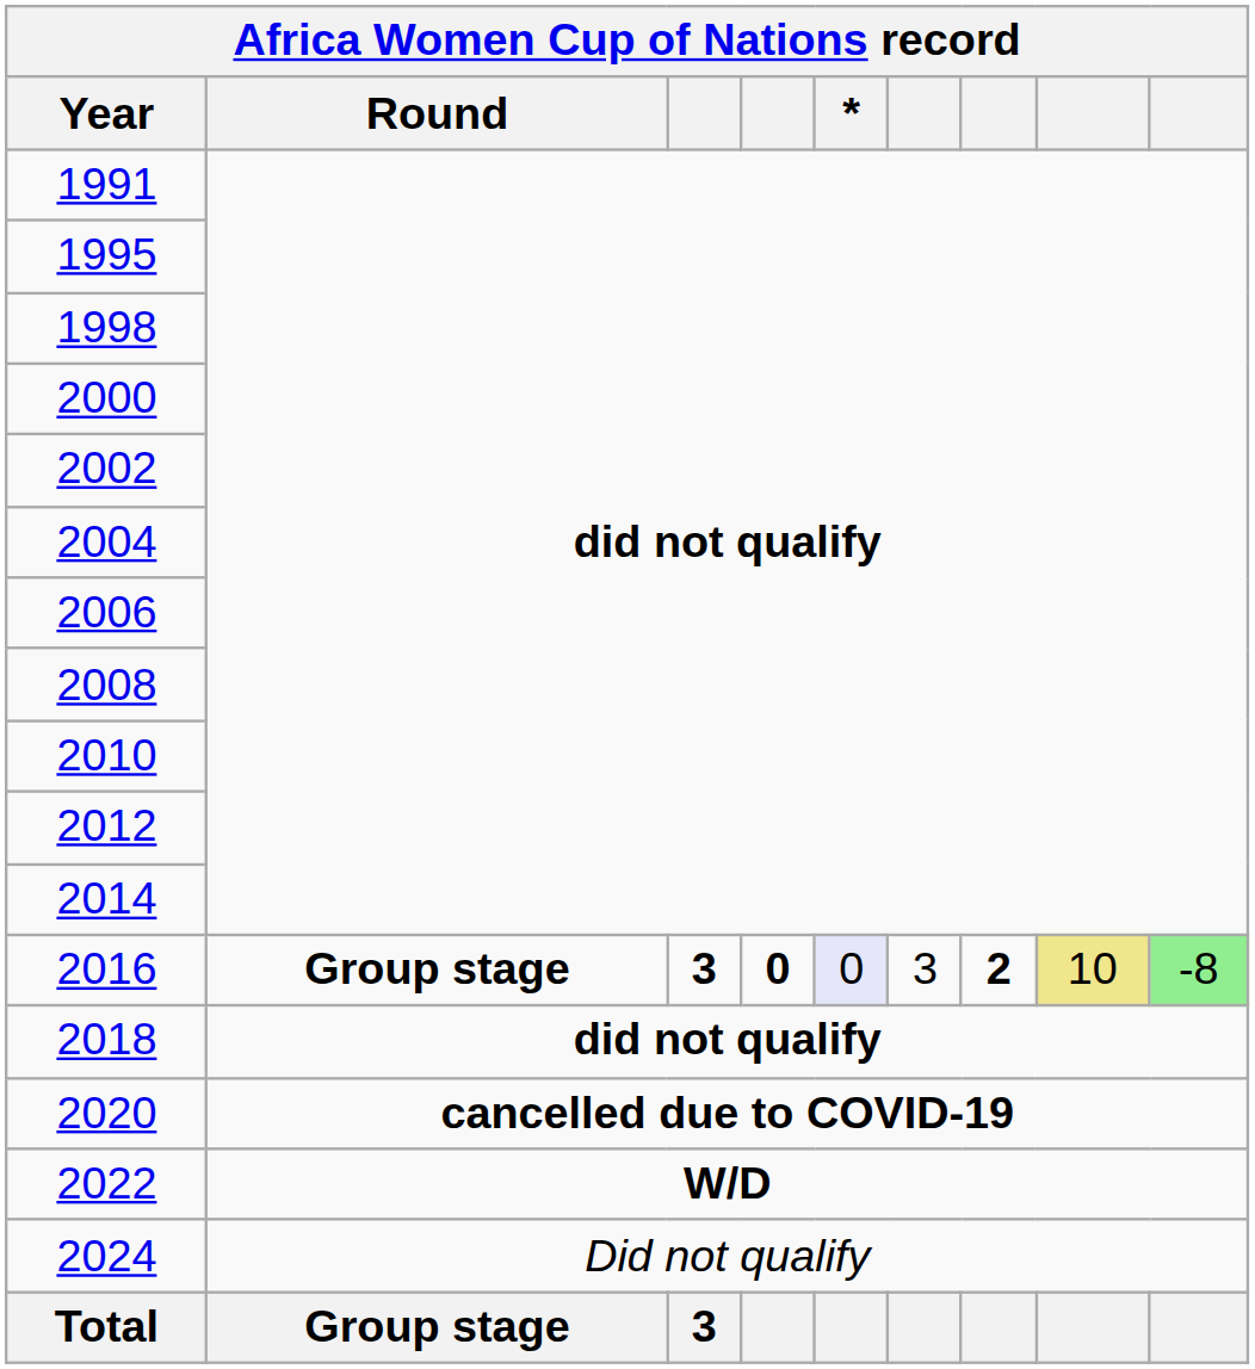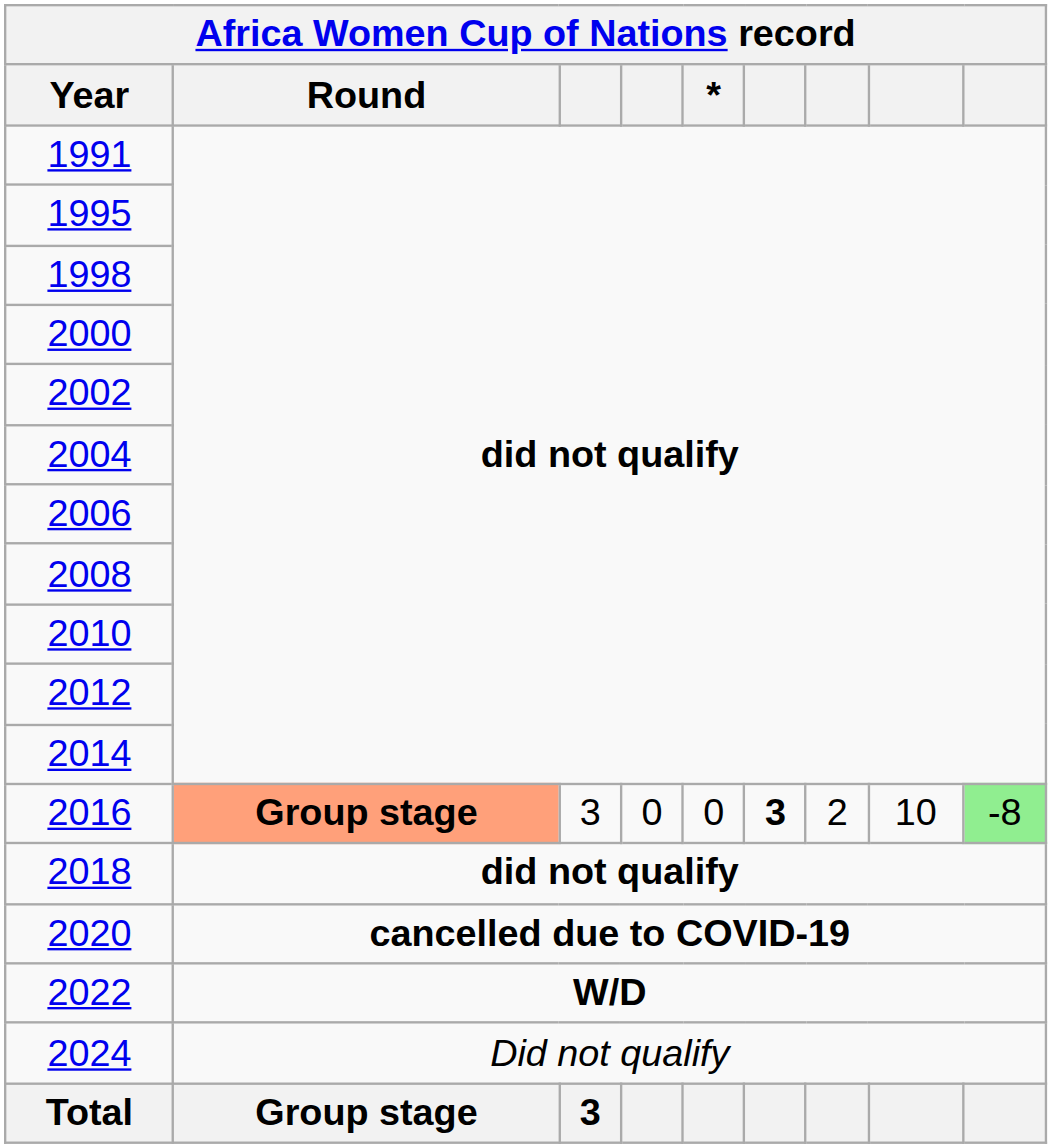2016 | Round: no background -> lightsalmon background
2016 | column 3: bold -> normal
2016 | column 4: bold -> normal
2016 | *: lavender background -> no background
2016 | column 6: normal -> bold
2016 | column 7: bold -> normal
2016 | column 8: khaki background -> no background
